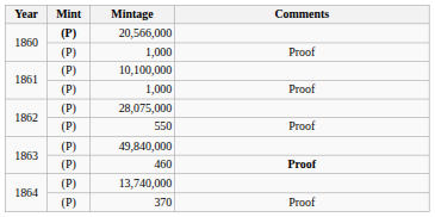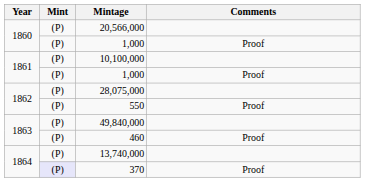20,566,000 | Mint: bold -> normal
460 | Comments: bold -> normal
370 | Mint: no background -> lavender background
